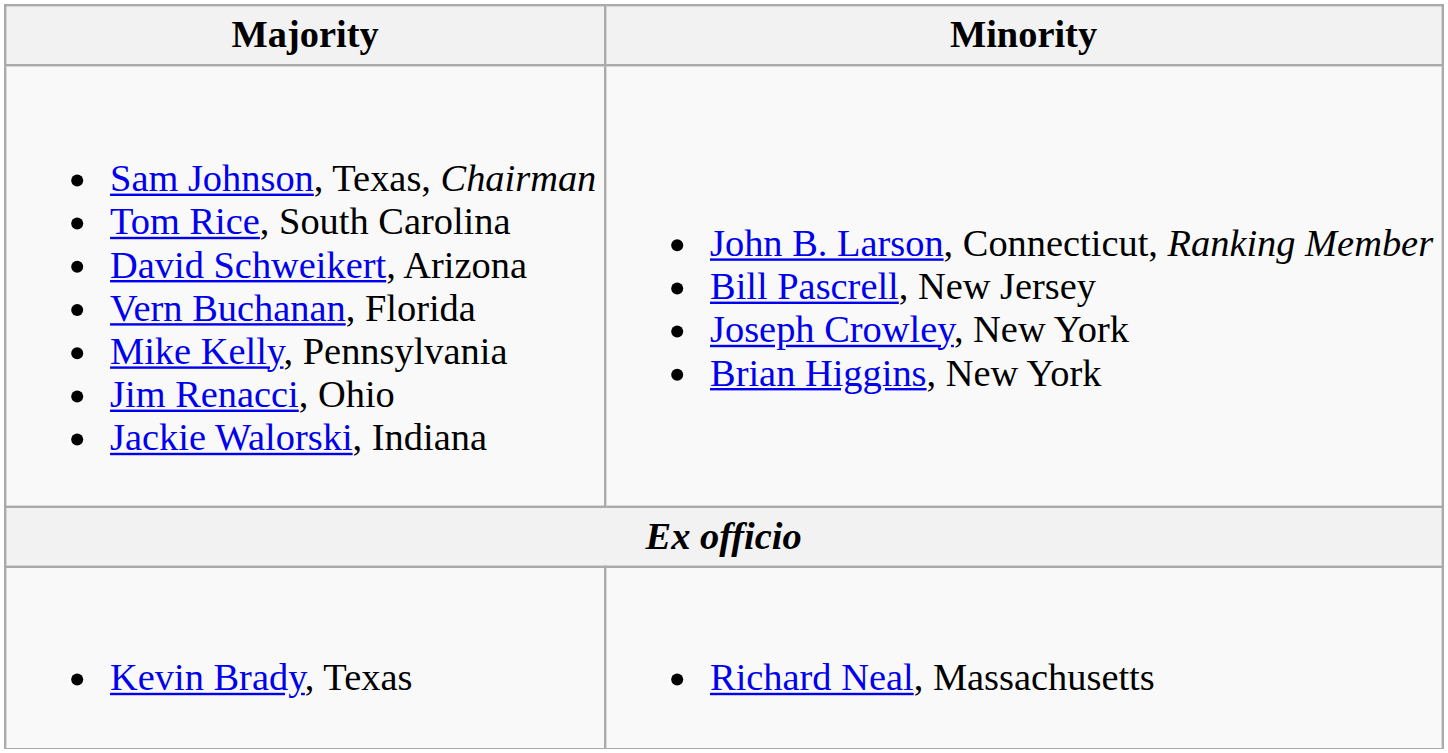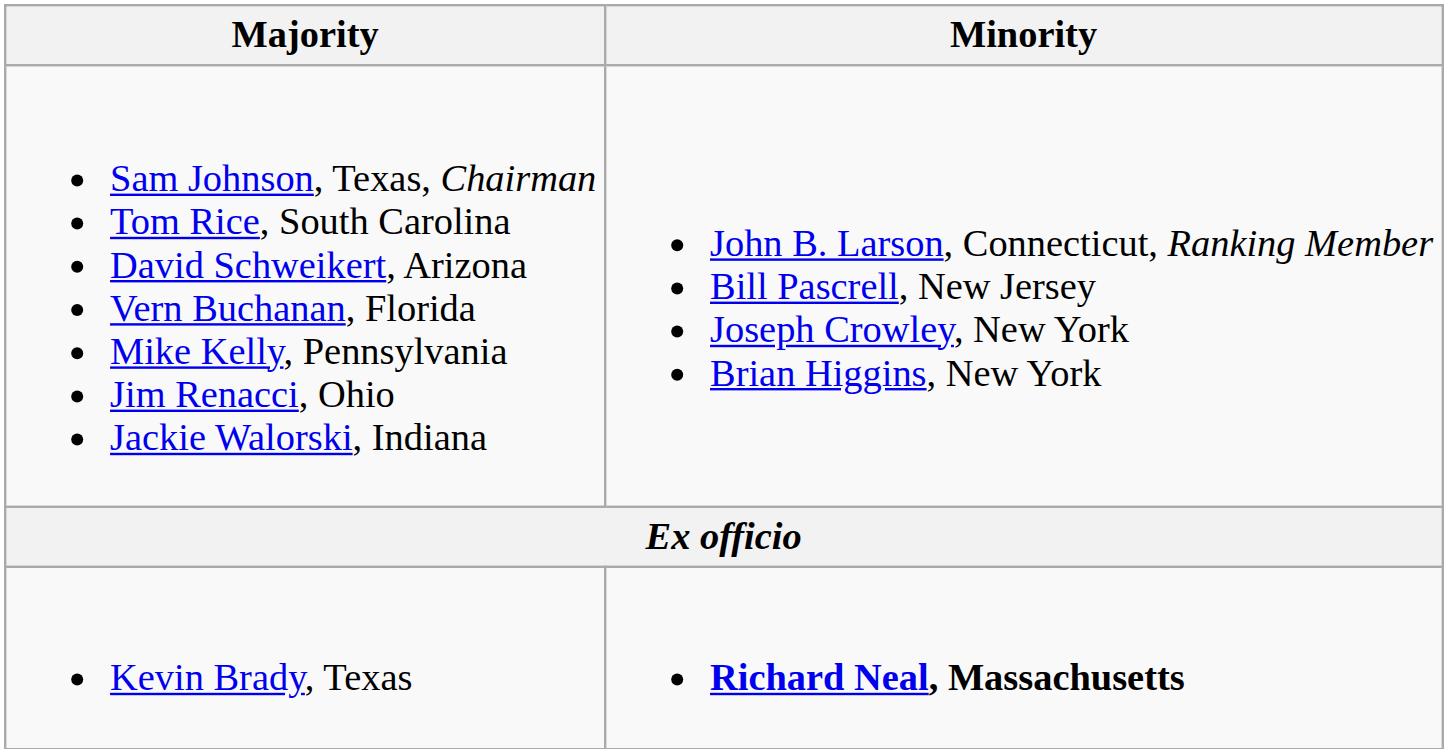Kevin Brady, Texas | Minority: normal -> bold
